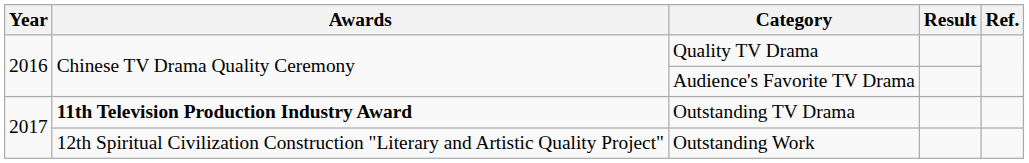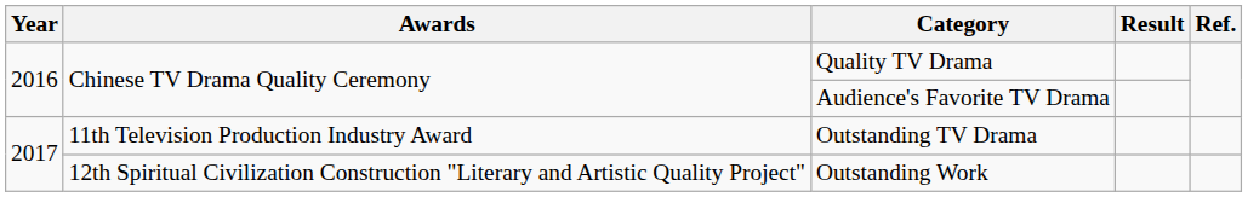Outstanding TV Drama | Awards: bold -> normal
